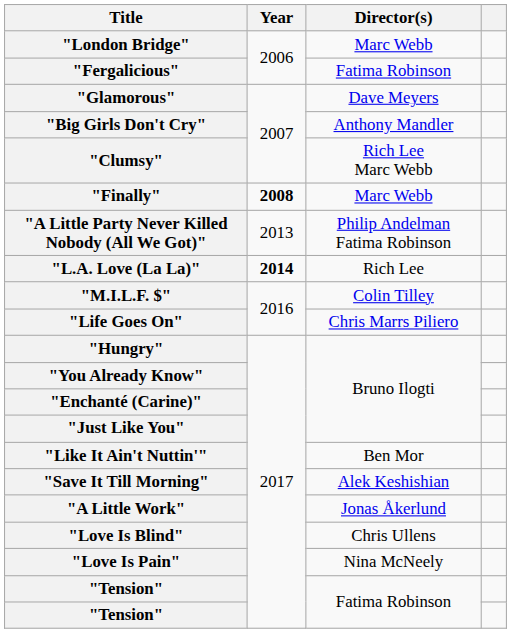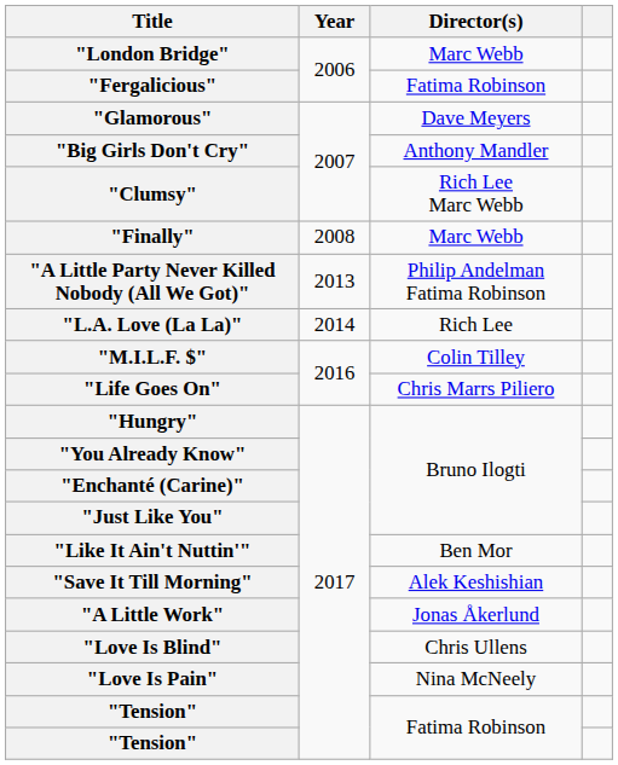"Finally" | Year: bold -> normal
"L.A. Love (La La)" | Year: bold -> normal
